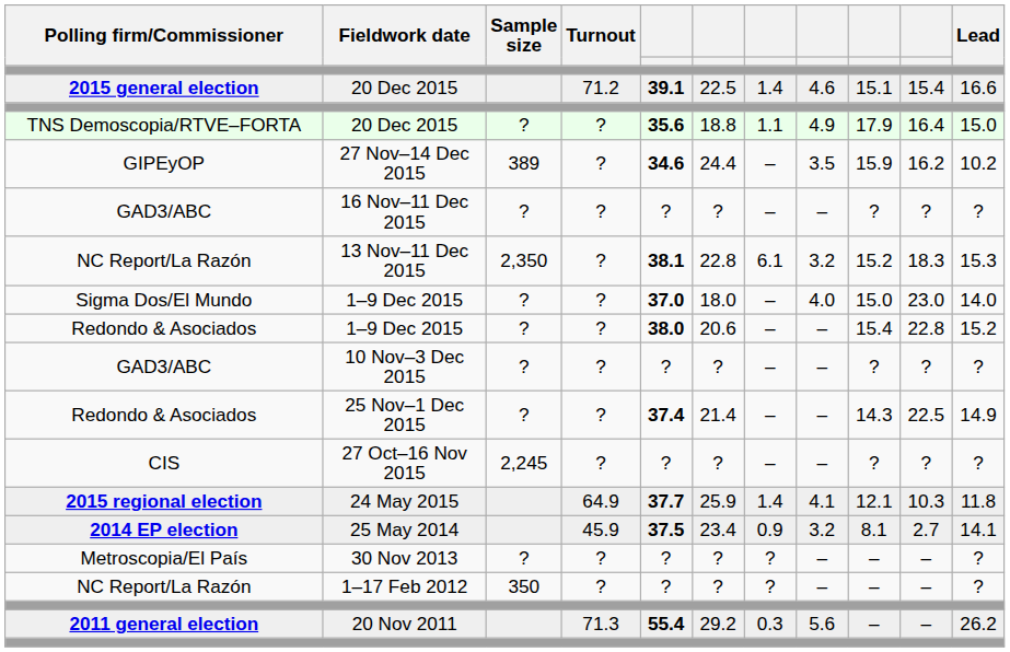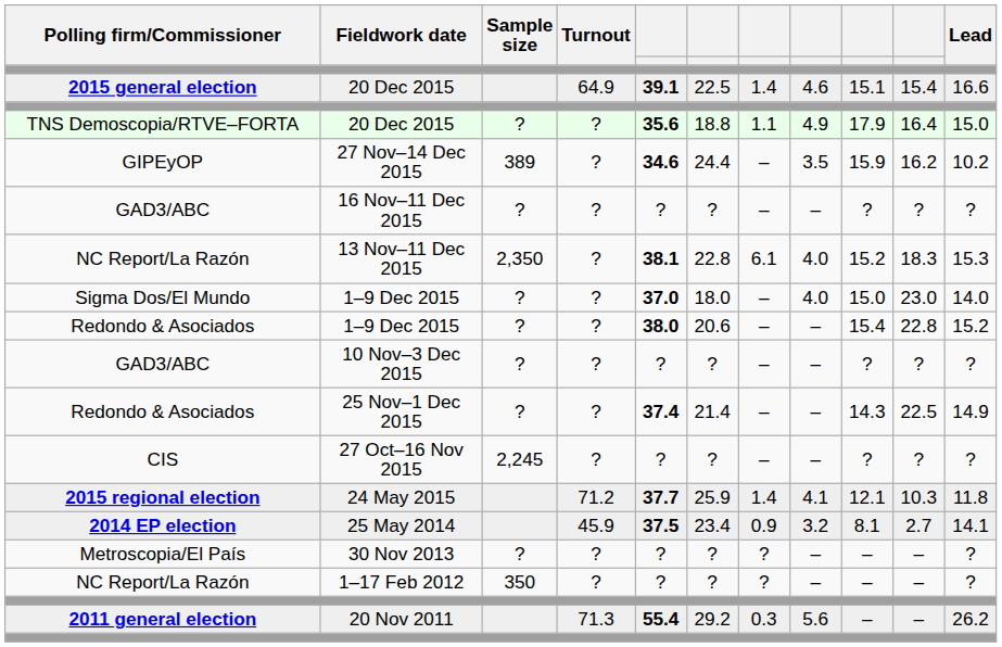2015 general election / 20 Dec 2015 | Turnout: 71.2 -> 64.9
13 Nov–11 Dec 2015 | column 8: 3.2 -> 4.0
24 May 2015 | Turnout: 64.9 -> 71.2
